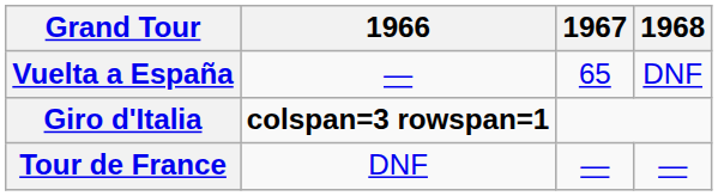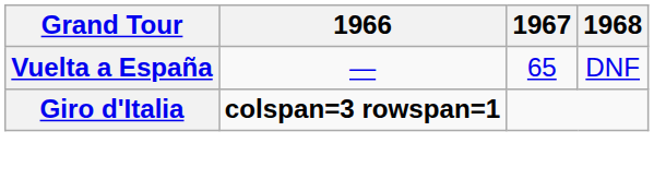- row: Tour de France | DNF | — | —
